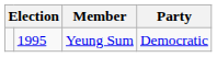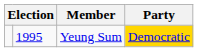row 2 | Party: no background -> gold background
